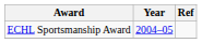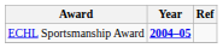ECHL Sportsmanship Award | Year: normal -> bold
